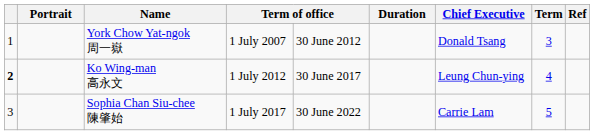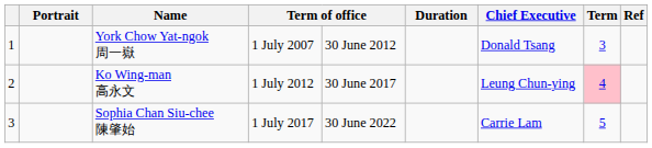Ko Wing-man 高永文 | column 1: bold -> normal
Ko Wing-man 高永文 | Term: no background -> pink background
